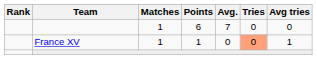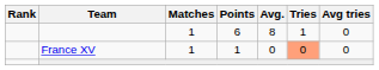row 2 | Avg.: 7 -> 8
row 2 | Tries: 0 -> 1
row 3 | Avg tries: 1 -> 0
